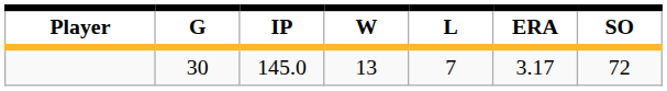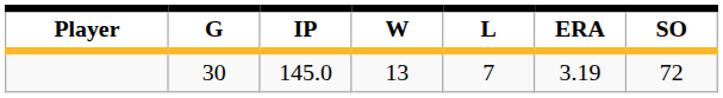row 2 | ERA: 3.17 -> 3.19
